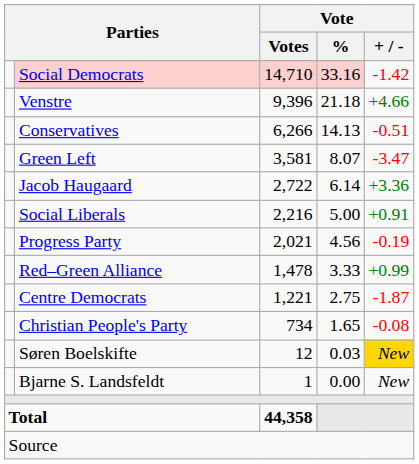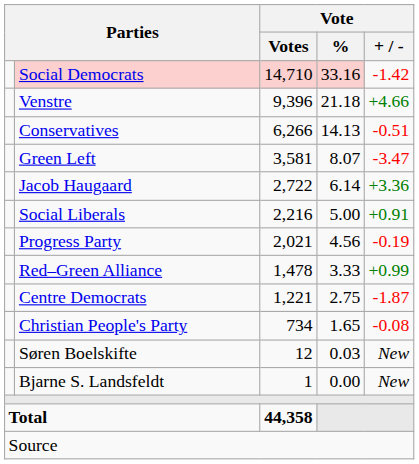Søren Boelskifte | Vote / + / -: gold background -> no background
